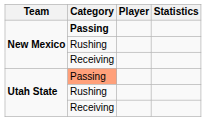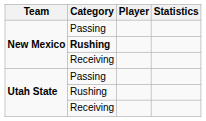New Mexico / Passing | Category: bold -> normal
New Mexico / Rushing | Category: normal -> bold
Utah State / Passing | Category: lightsalmon background -> no background
